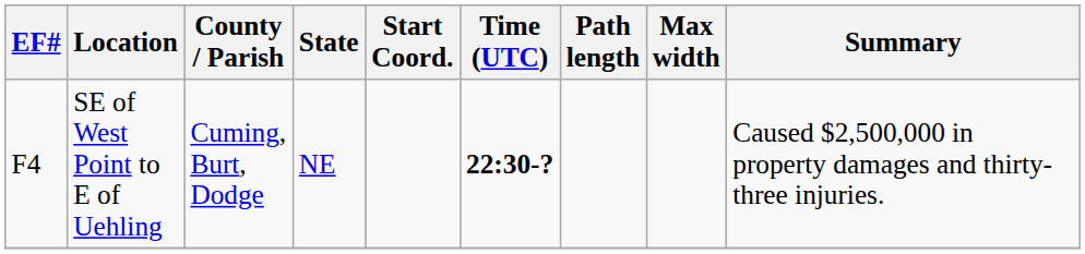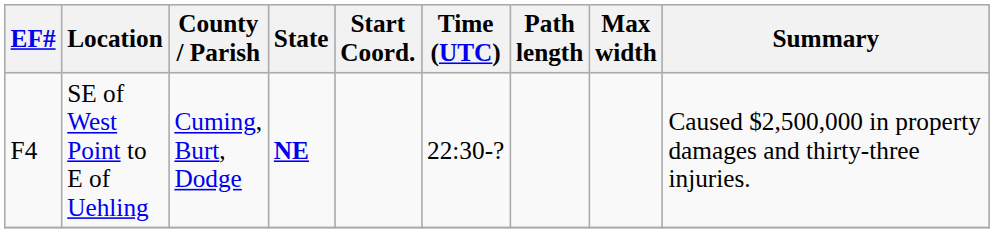SE of West Point to E of Uehling | State: normal -> bold
SE of West Point to E of Uehling | Time (UTC): bold -> normal
